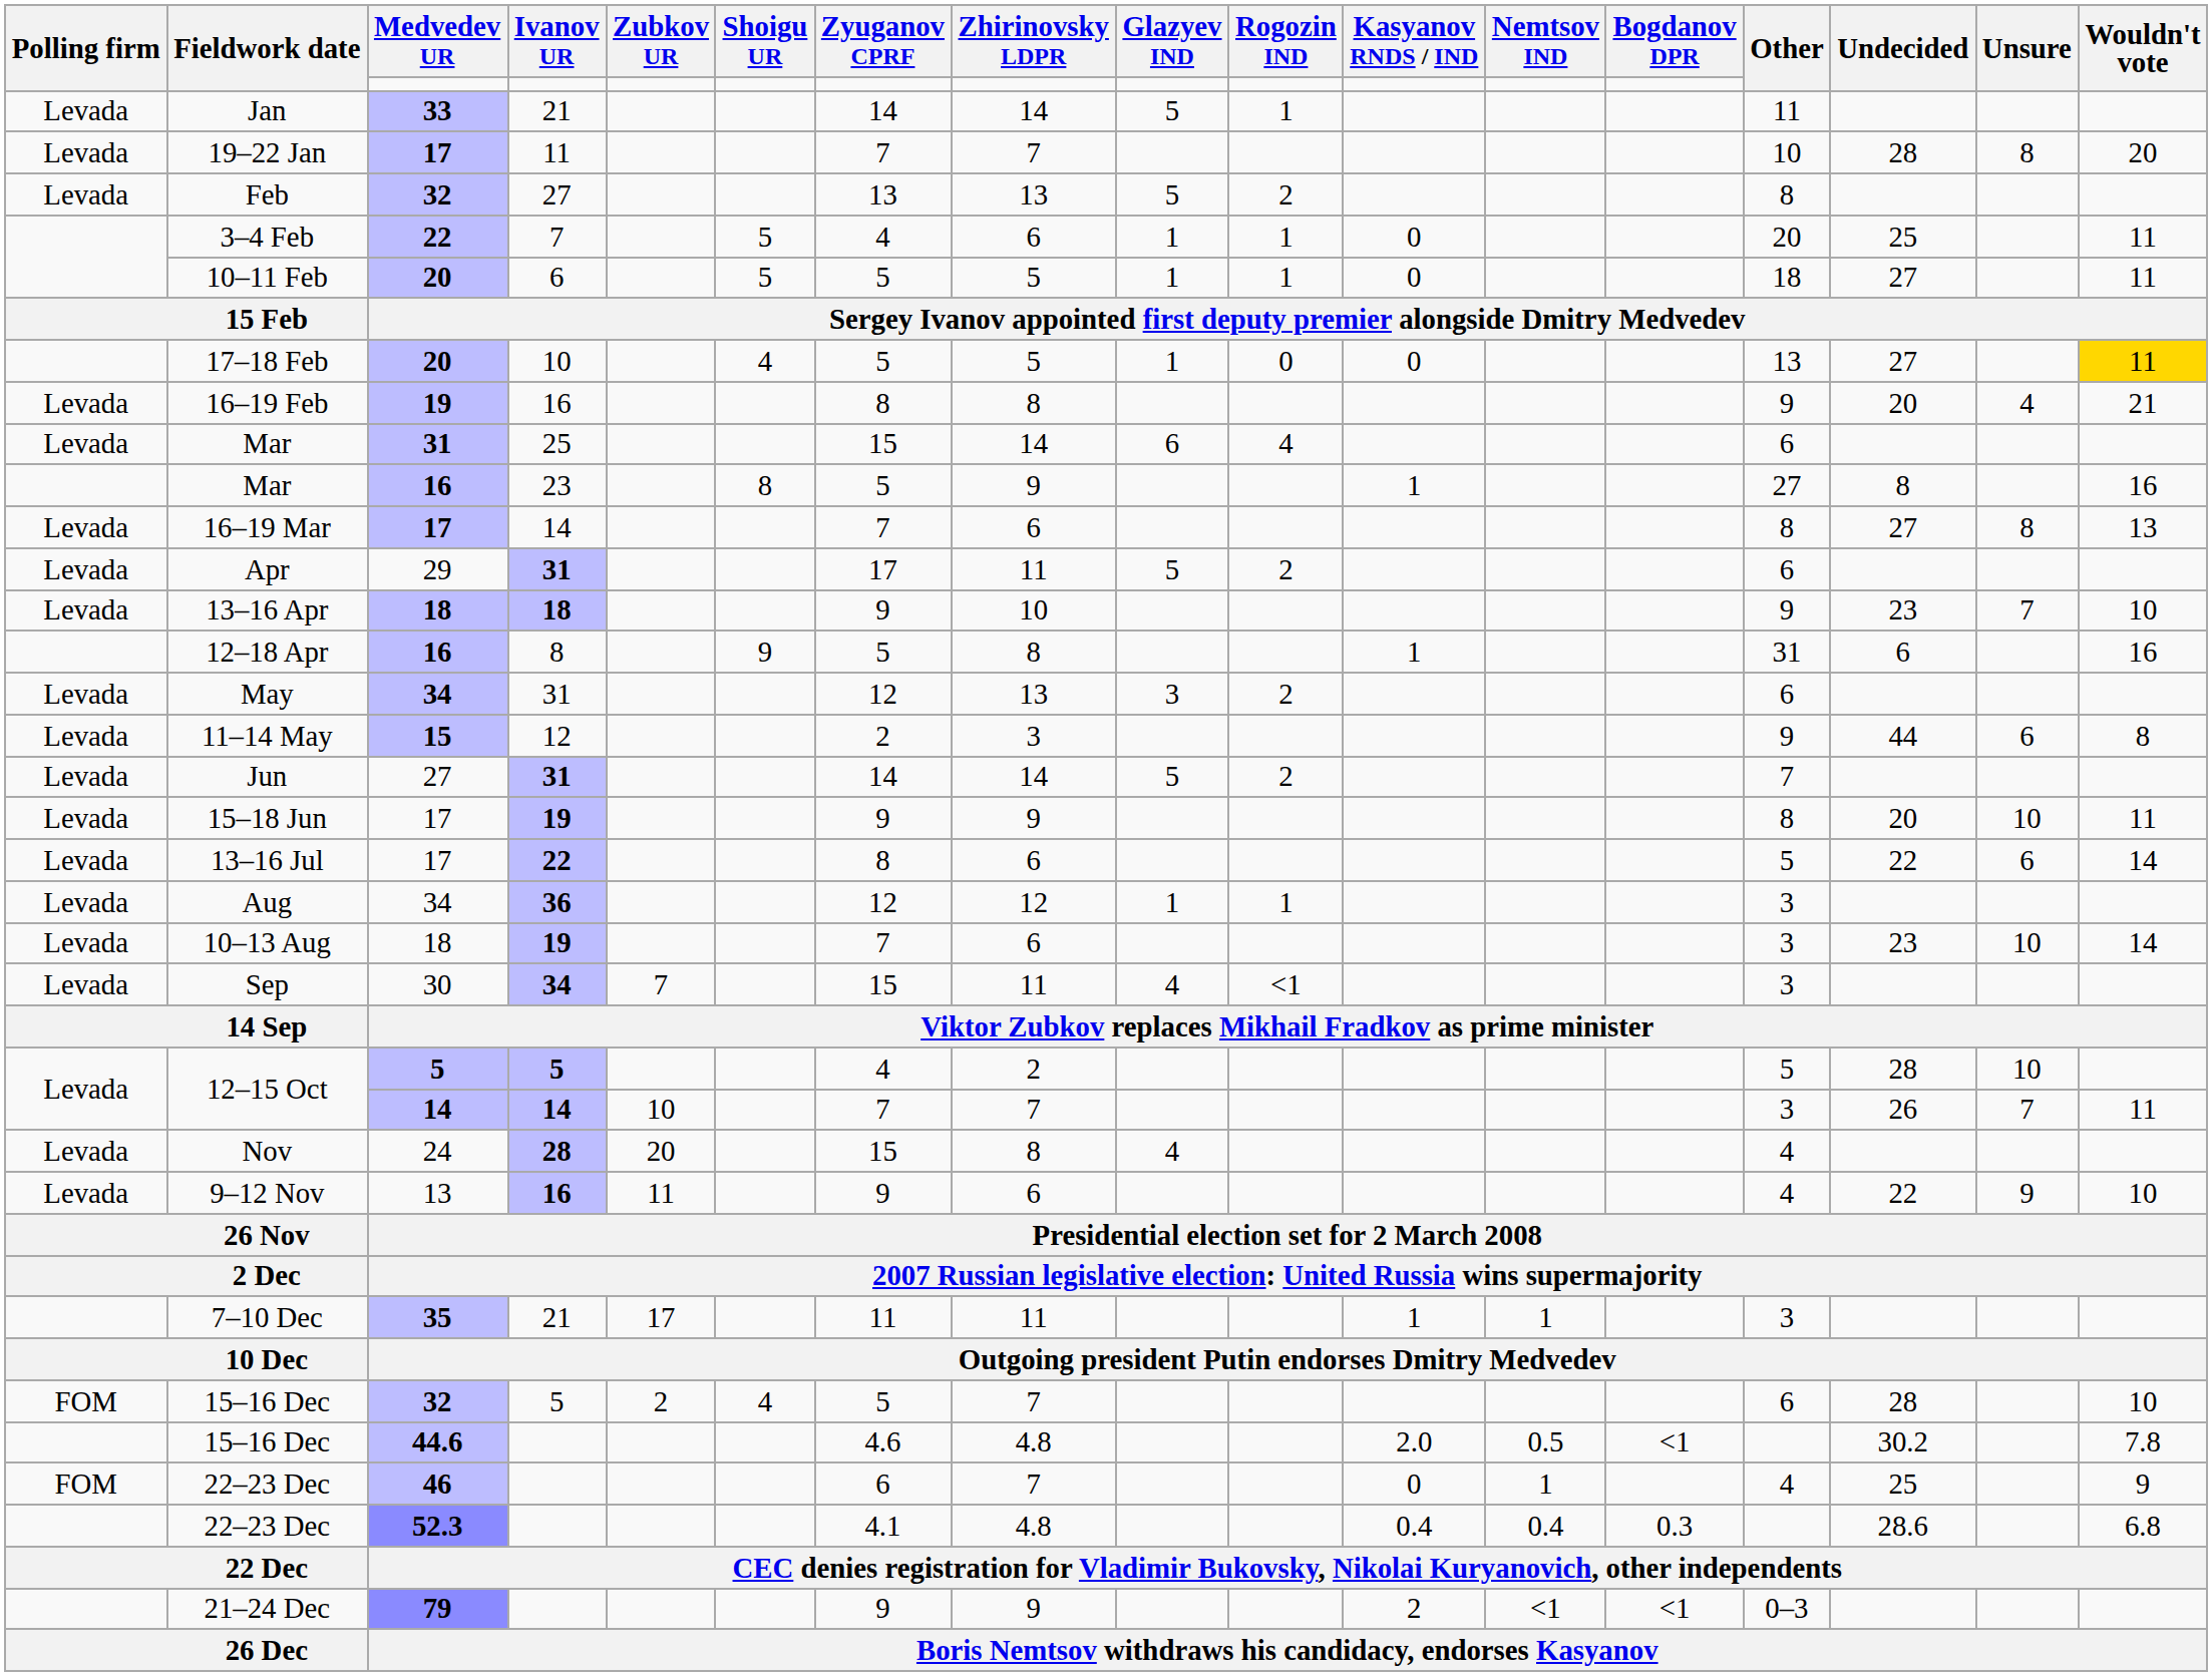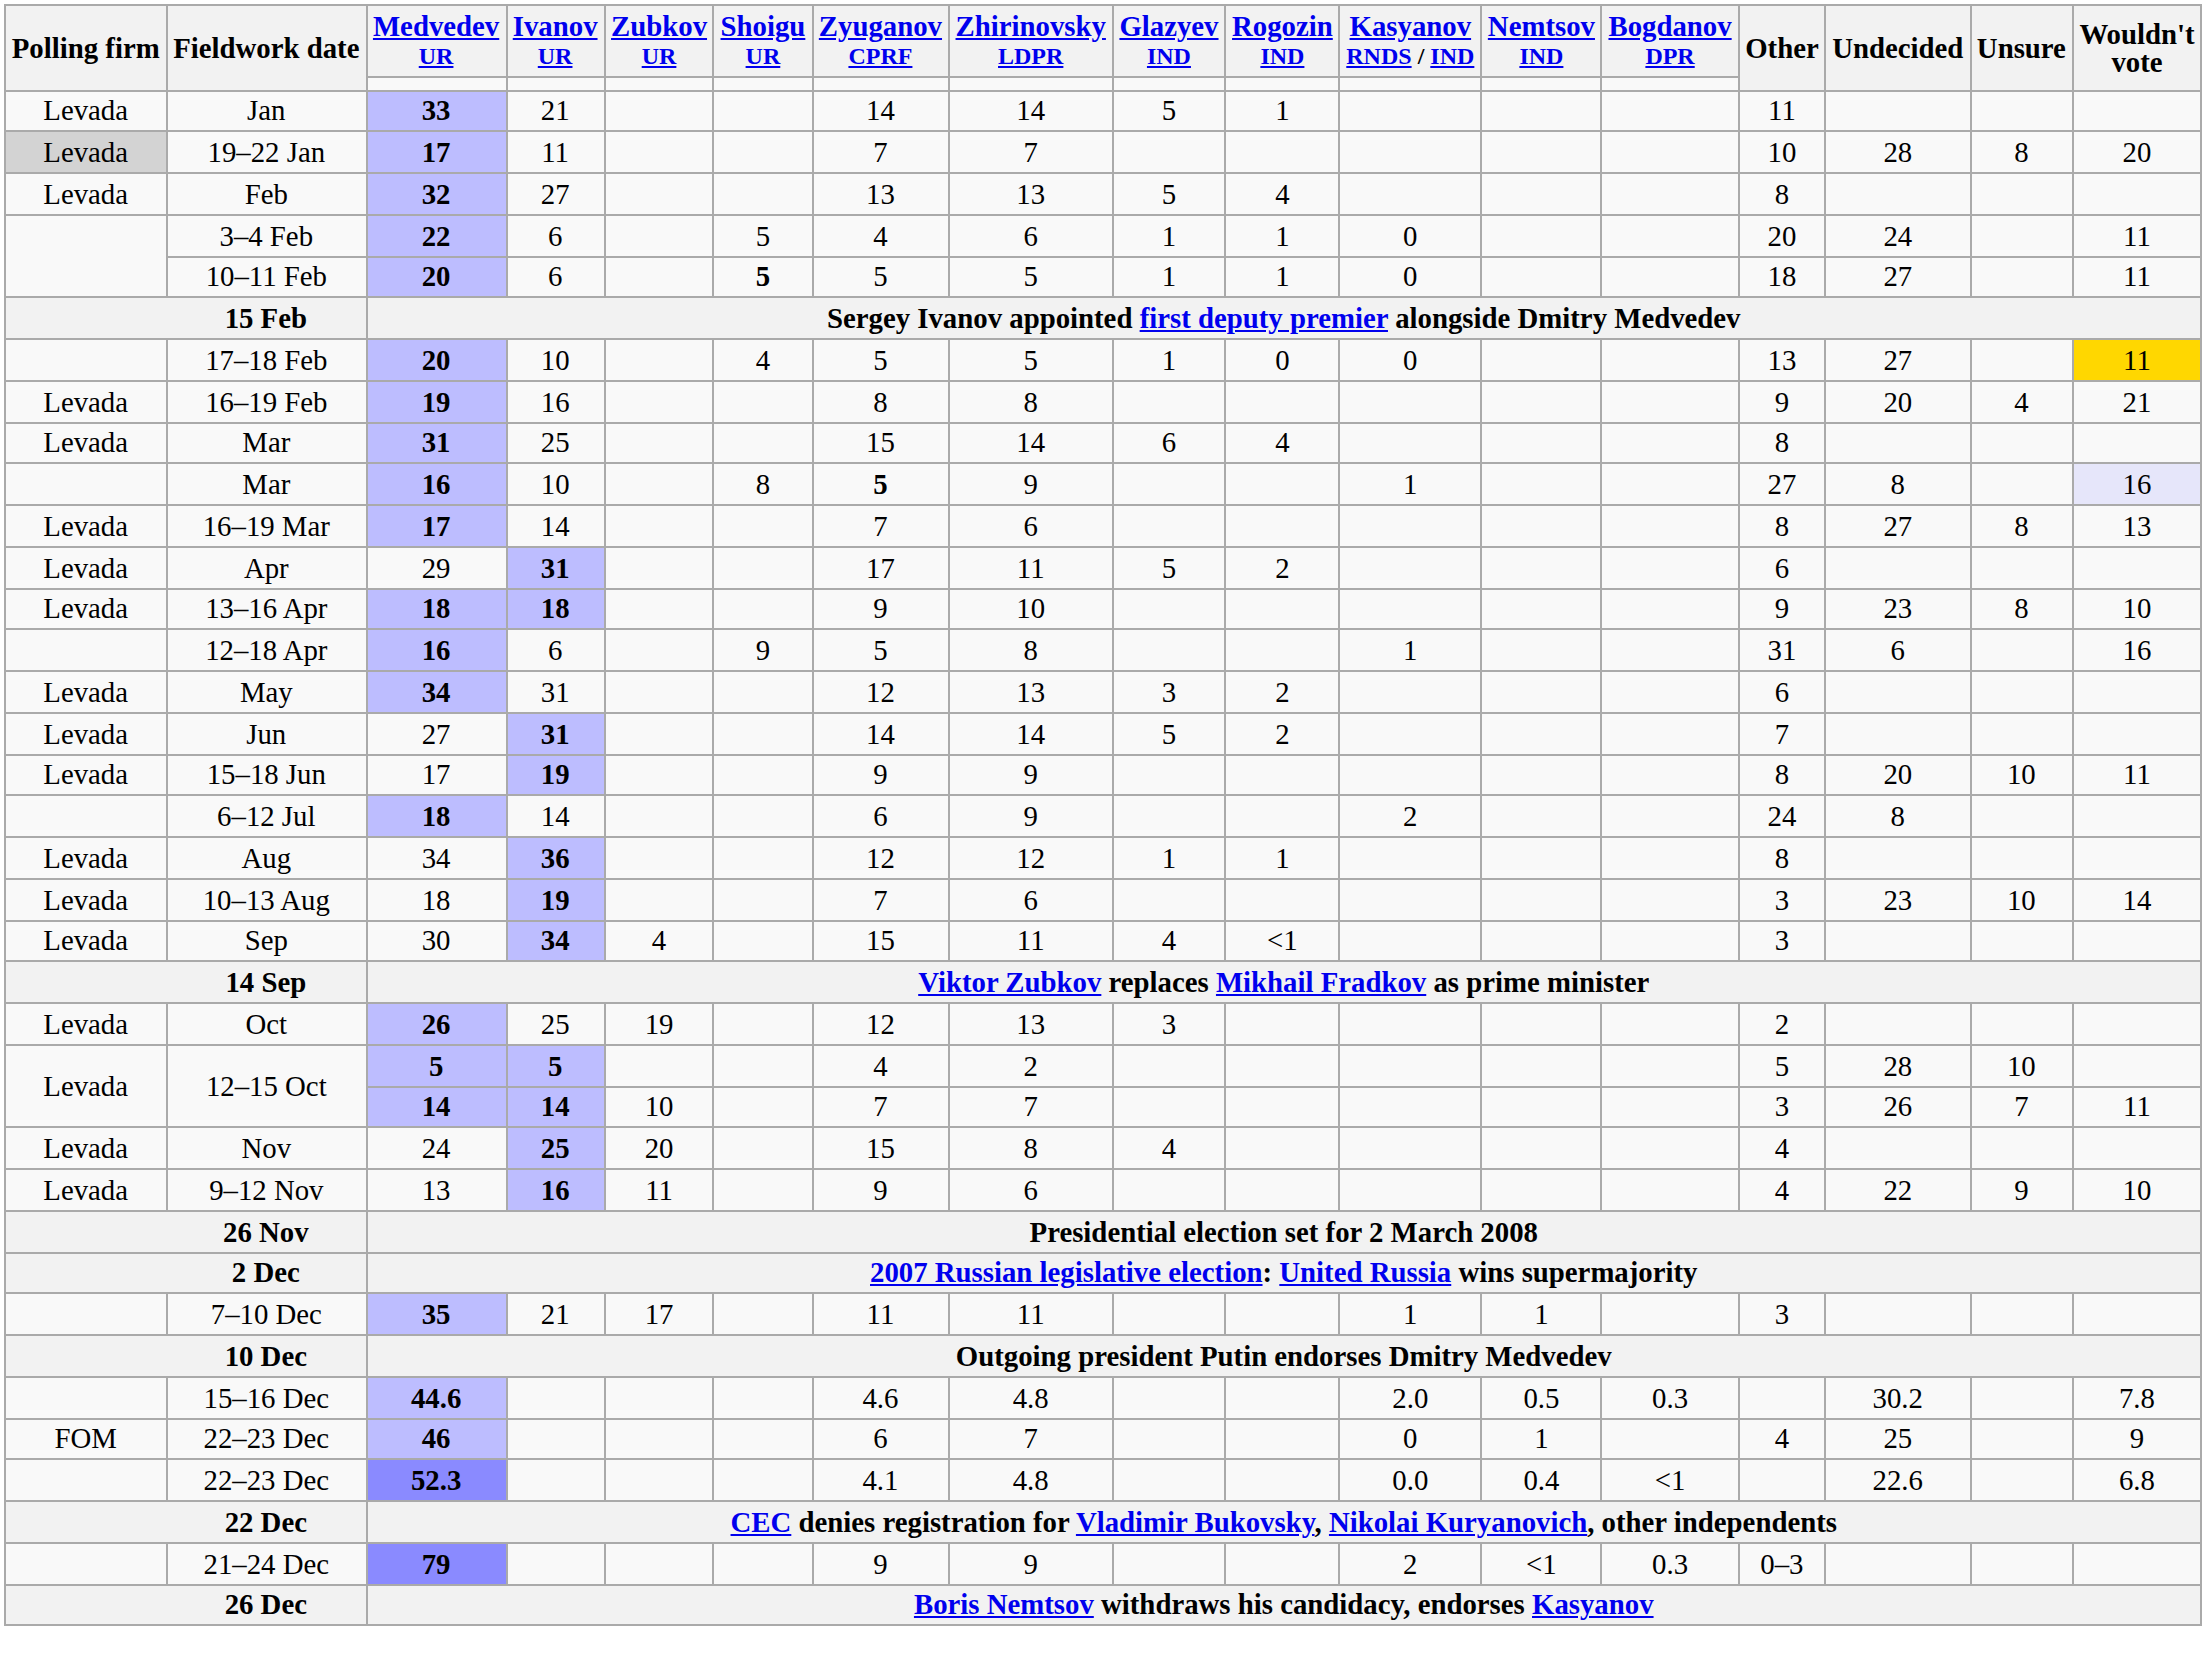19–22 Jan | Polling firm: no background -> lightgrey background
Feb | Rogozin IND: 2 -> 4
3–4 Feb | Ivanov UR: 7 -> 6
3–4 Feb | Undecided: 25 -> 24
10–11 Feb | Shoigu UR: normal -> bold
Mar / 31 | Other: 6 -> 8
Mar / 16 | Ivanov UR: 23 -> 10
Mar / 16 | Zyuganov CPRF: normal -> bold
Mar / 16 | Wouldn't vote: no background -> lavender background
13–16 Apr | Unsure: 7 -> 8
12–18 Apr | Ivanov UR: 8 -> 6
- row: Levada | 11–14 May | 15 | 12 | 2 | 3 | 9 | 44 | 6 | 8
+ row: 6–12 Jul | 18 | 14 | 6 | 9 | 2 | 24 | 8
- row: Levada | 13–16 Jul | 17 | 22 | 8 | 6 | 5 | 22 | 6 | 14
Aug | Other: 3 -> 8
Sep | Zubkov UR: 7 -> 4
+ row: Levada | Oct | 26 | 25 | 19 | 12 | 13 | 3 | 2
Nov | Ivanov UR: 28 -> 25
- row: FOM | 15–16 Dec | 32 | 5 | 2 | 4 | 5 | 7 | 6 | 28 | 10
15–16 Dec / 44.6 | Bogdanov DPR: <1 -> 0.3
22–23 Dec / 52.3 | Kasyanov RNDS / IND: 0.4 -> 0.0
22–23 Dec / 52.3 | Bogdanov DPR: 0.3 -> <1
22–23 Dec / 52.3 | Undecided: 28.6 -> 22.6
21–24 Dec | Bogdanov DPR: <1 -> 0.3
